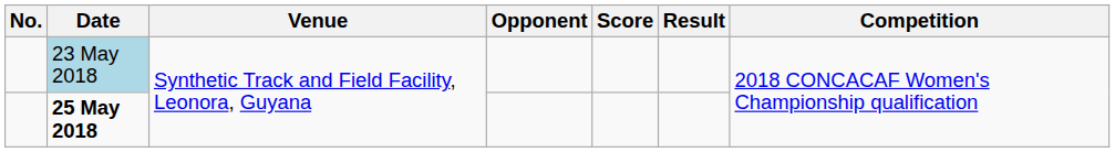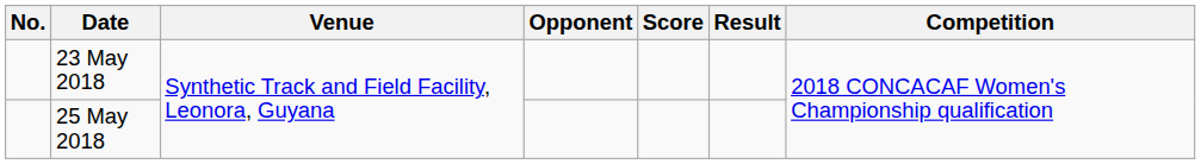23 May 2018 | Date: lightblue background -> no background
25 May 2018 | Date: bold -> normal
